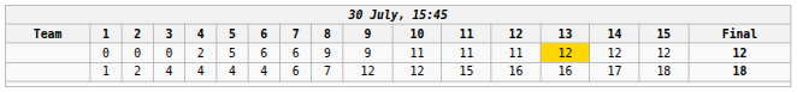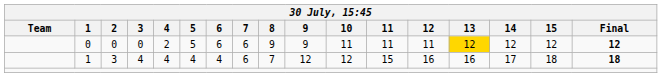row 4 | 2: 2 -> 3
